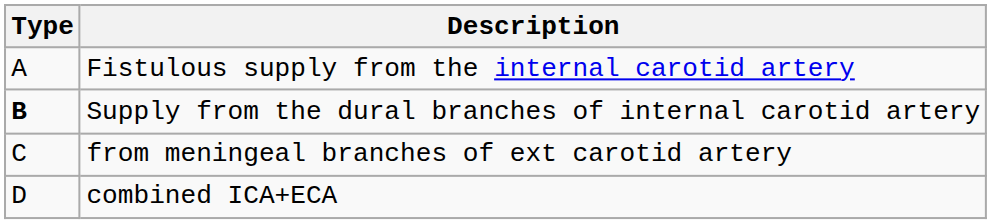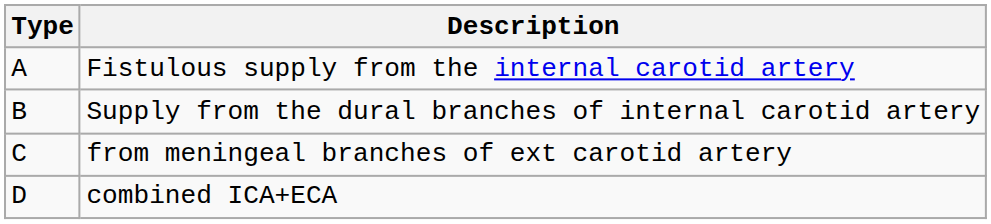Supply from the dural branches of internal carotid artery | Type: bold -> normal
